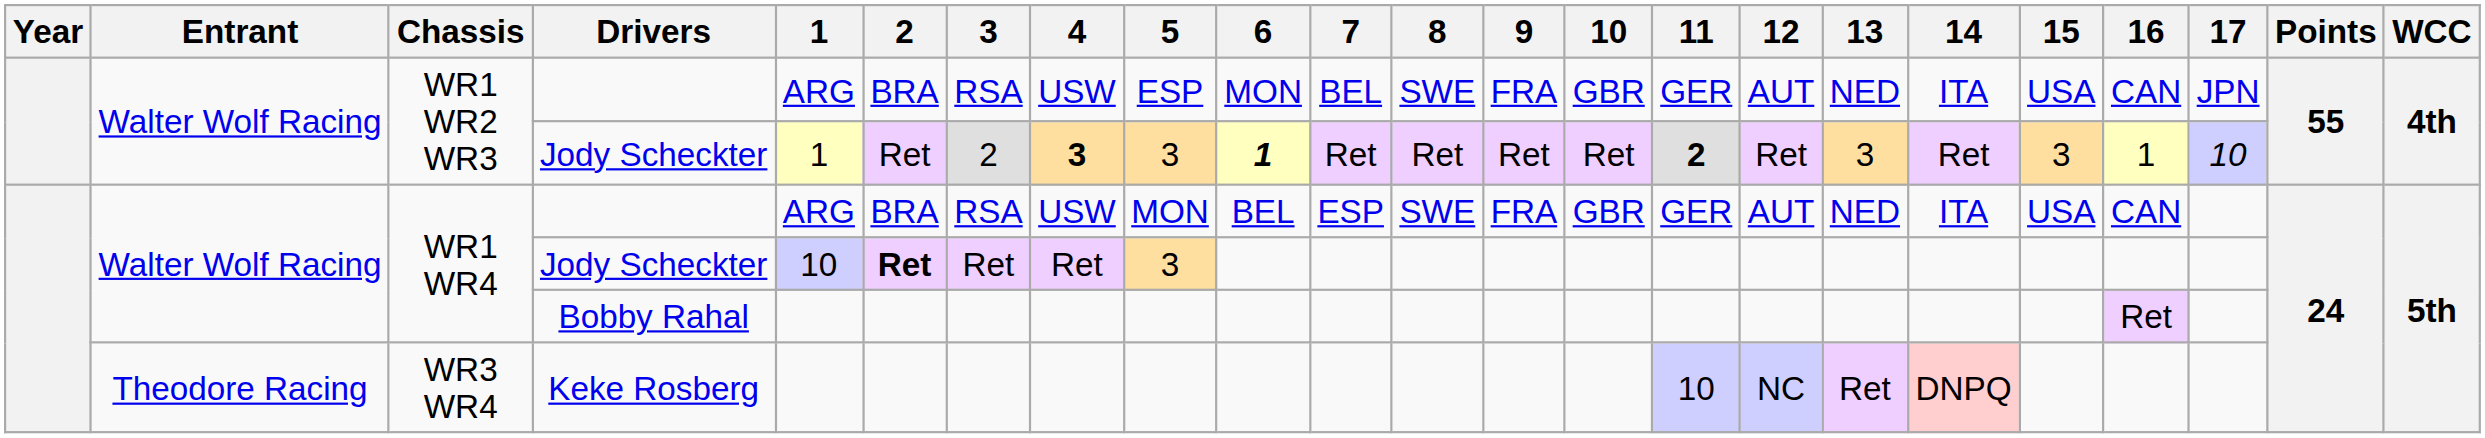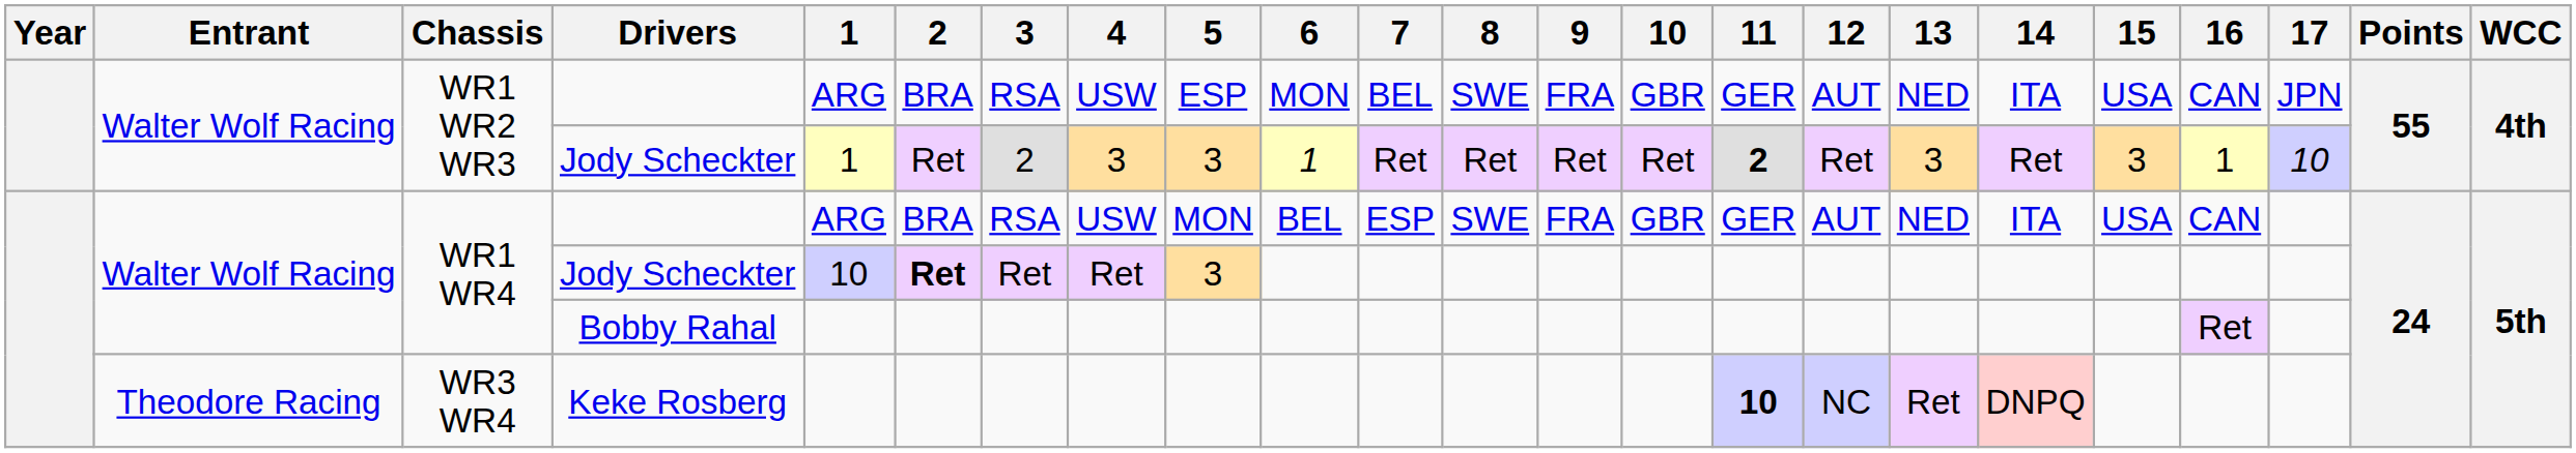WR1 WR2 WR3 / Jody Scheckter | 4: bold -> normal
WR1 WR2 WR3 / Jody Scheckter | 6: bold -> normal
Keke Rosberg | 11: normal -> bold
